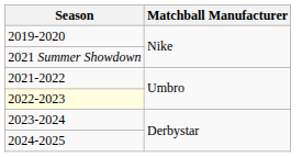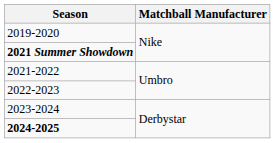2021 Summer Showdown | Season: normal -> bold
2022-2023 | Season: lightyellow background -> no background
2024-2025 | Season: normal -> bold
